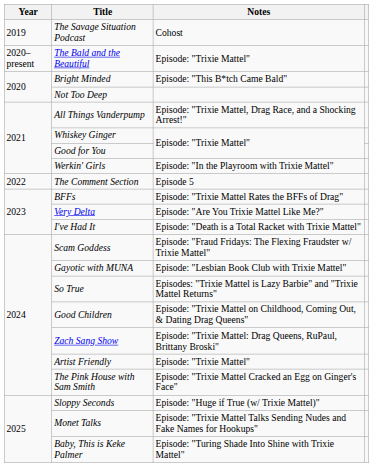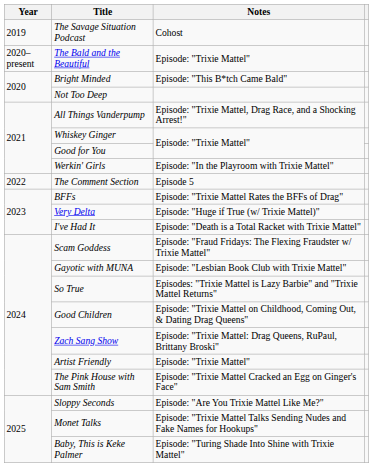Very Delta | Notes: Episode: "Are You Trixie Mattel Like Me?" -> Episode: "Huge if True (w/ Trixie Mattel)"
Sloppy Seconds | Notes: Episode: "Huge if True (w/ Trixie Mattel)" -> Episode: "Are You Trixie Mattel Like Me?"
